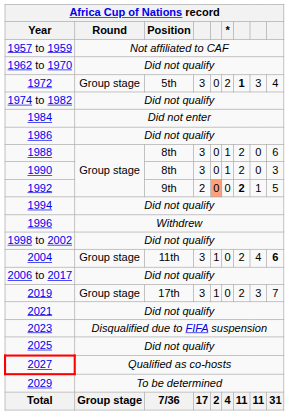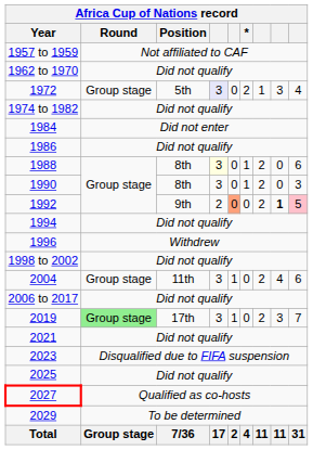1972 | column 4: no background -> lavender background
1972 | column 7: bold -> normal
1988 | column 4: no background -> lightyellow background
1992 | column 7: bold -> normal
1992 | column 8: normal -> bold
1992 | column 9: no background -> pink background
2004 | column 9: bold -> normal
2019 | Round: no background -> lightgreen background
